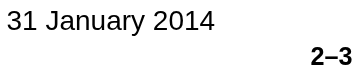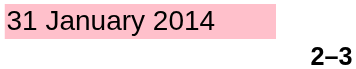31 January 2014 | column 1: no background -> pink background
